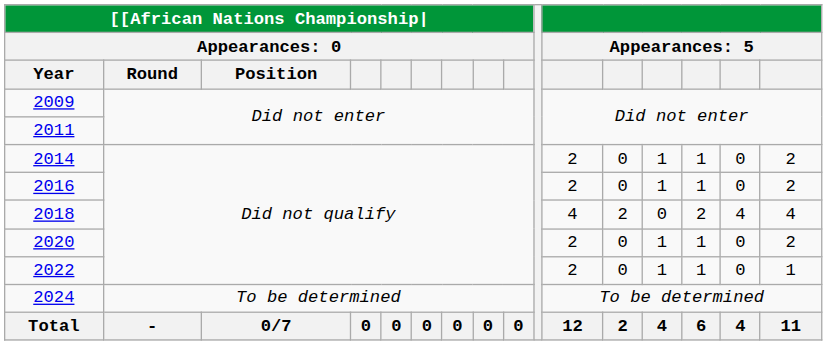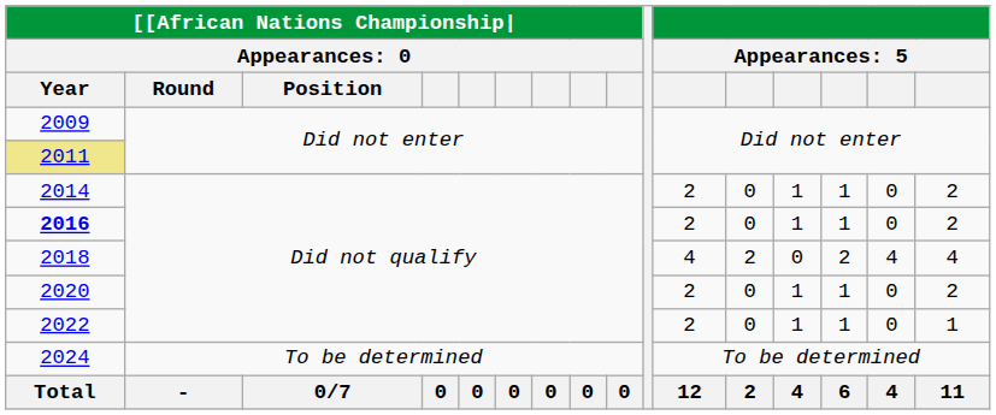2011 | column 1: no background -> khaki background
2016 | column 1: normal -> bold
